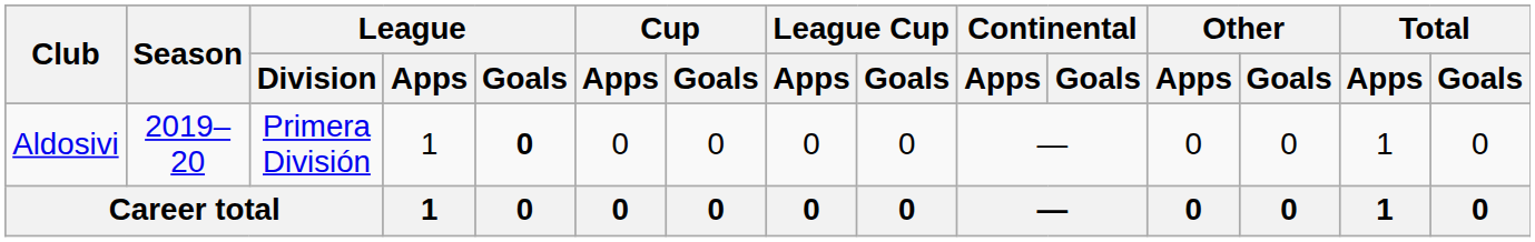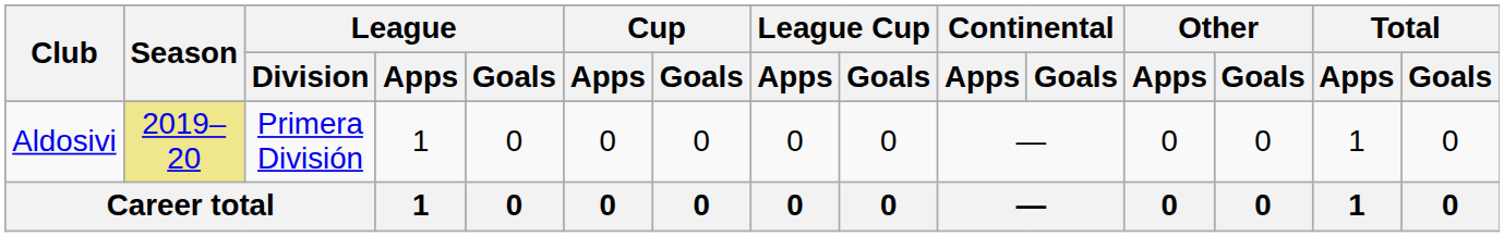Aldosivi | Season: no background -> khaki background
Aldosivi | League / Goals: bold -> normal
